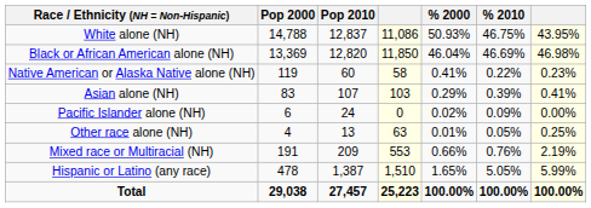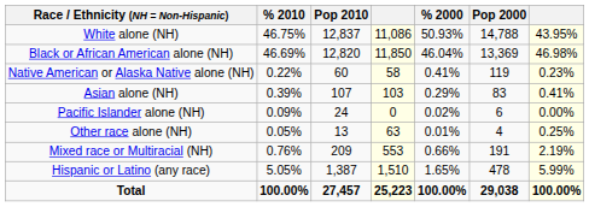columns swapped: Pop 2000 <-> % 2010
